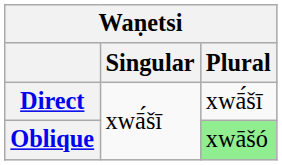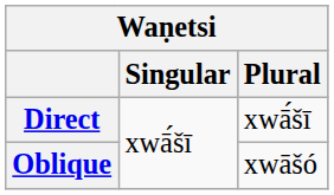Oblique | Plural: lightgreen background -> no background
